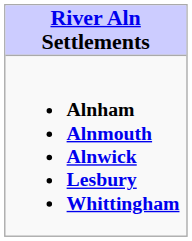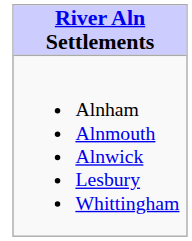row 2 | column 1: bold -> normal
